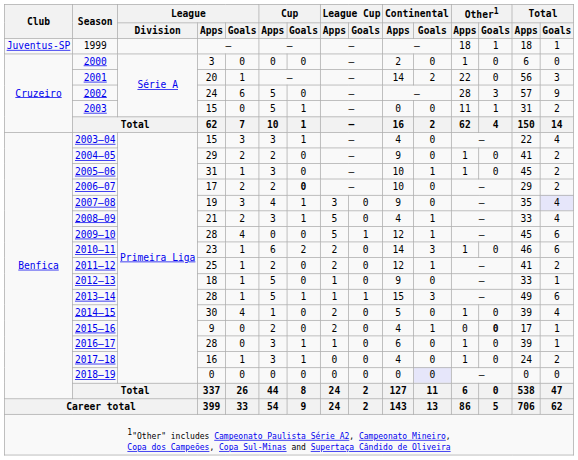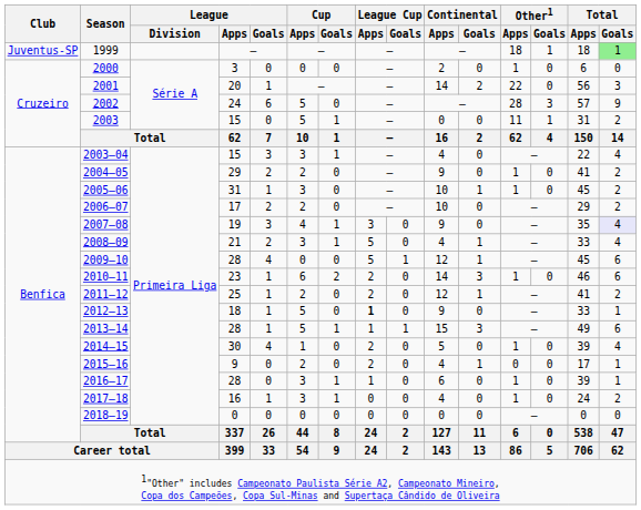1999 | Total / Goals: no background -> lightgreen background
2006–07 | Cup / Goals: bold -> normal
2012–13 | League Cup / Apps: normal -> bold
2015–16 | Other1 / Goals: bold -> normal
2018–19 | Continental / Goals: lavender background -> no background
